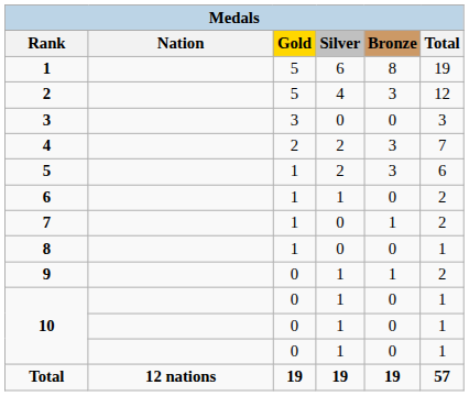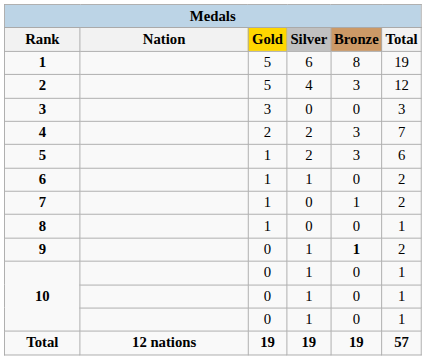9 | column 5: normal -> bold
